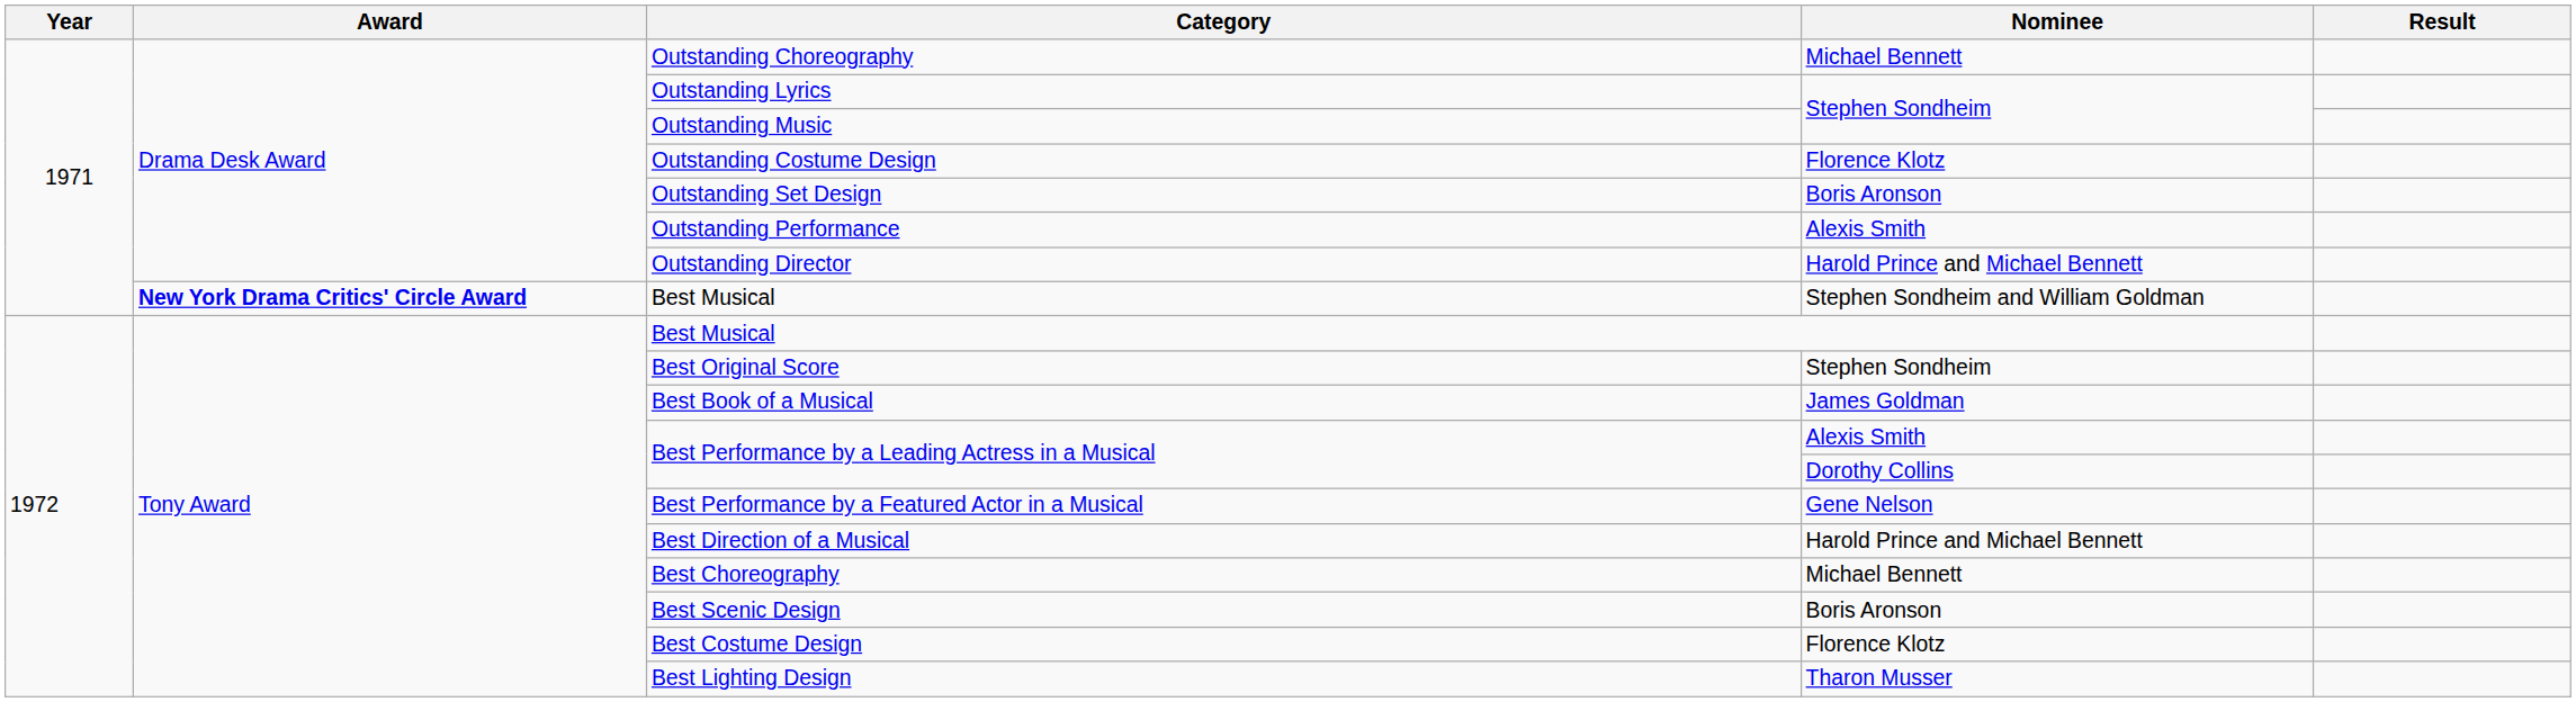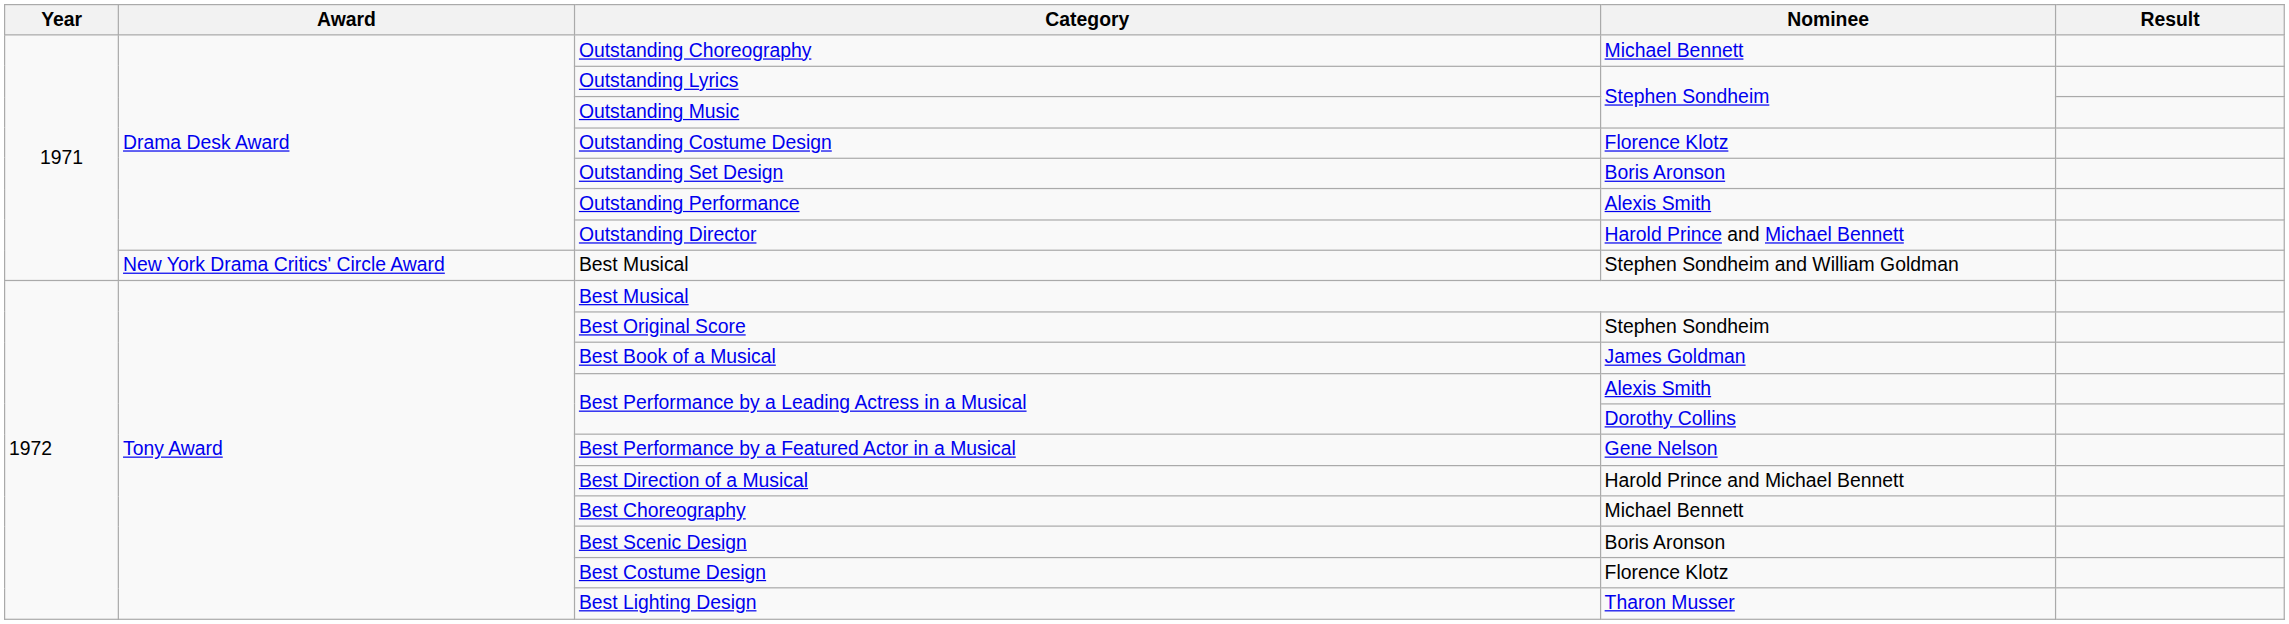Best Musical / Stephen Sondheim and William Goldman | Award: bold -> normal
